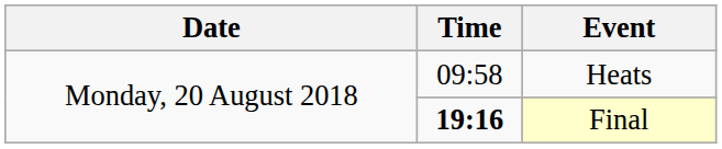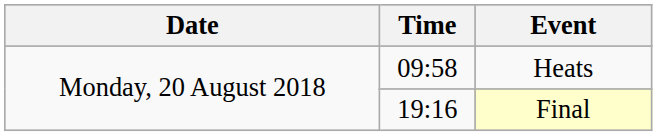Final | Time: bold -> normal
